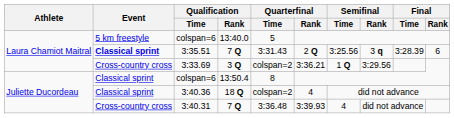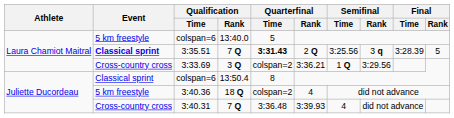3:35.51 | Quarterfinal / Time: normal -> bold
3:35.51 | Final / Rank: 6 -> 5
3:40.36 | Event: Classical sprint -> 5 km freestyle
